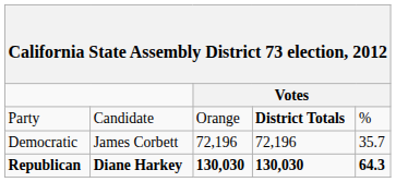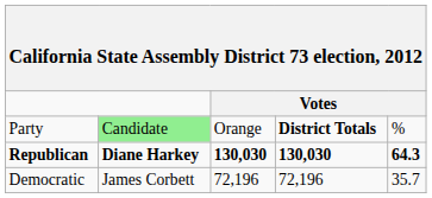Party | column 2: no background -> lightgreen background
rows swapped: Republican <-> Democratic
